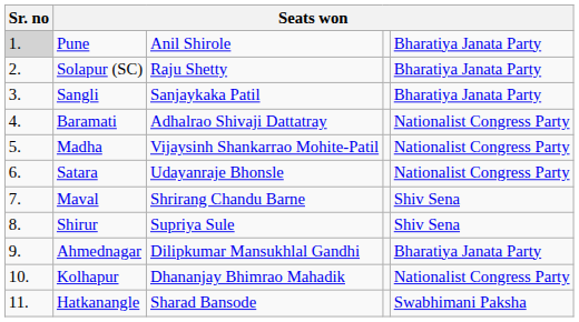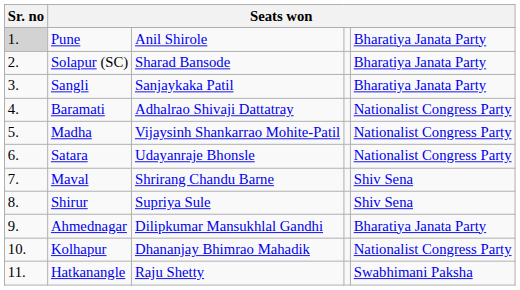Solapur (SC) | column 3: Raju Shetty -> Sharad Bansode
Hatkanangle | column 3: Sharad Bansode -> Raju Shetty
